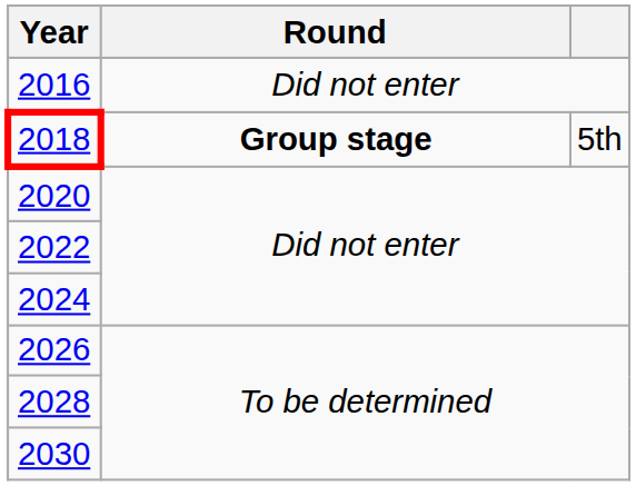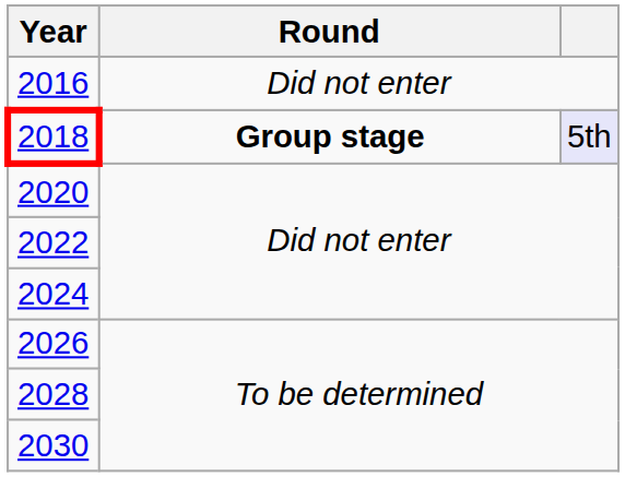2018 | column 3: no background -> lavender background
